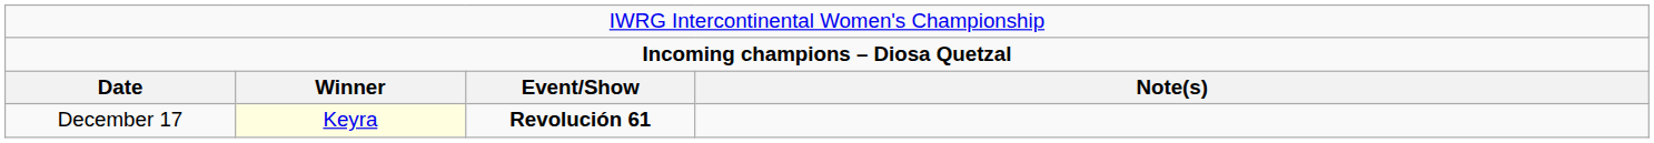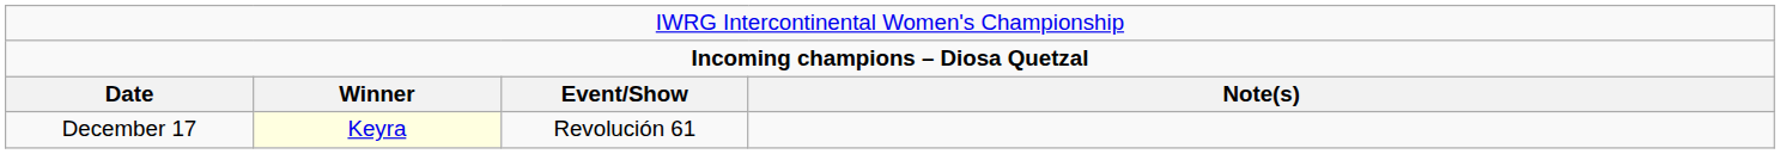December 17 | column 3: bold -> normal
